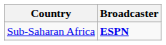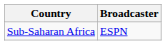Sub-Saharan Africa | Broadcaster: bold -> normal
